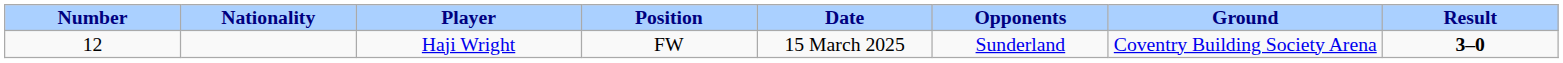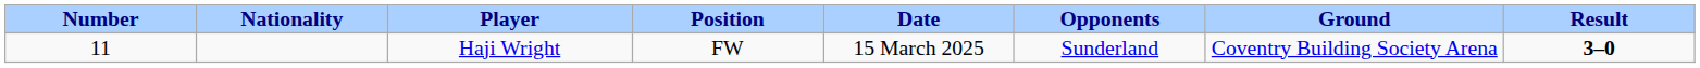Haji Wright | Number: 12 -> 11
